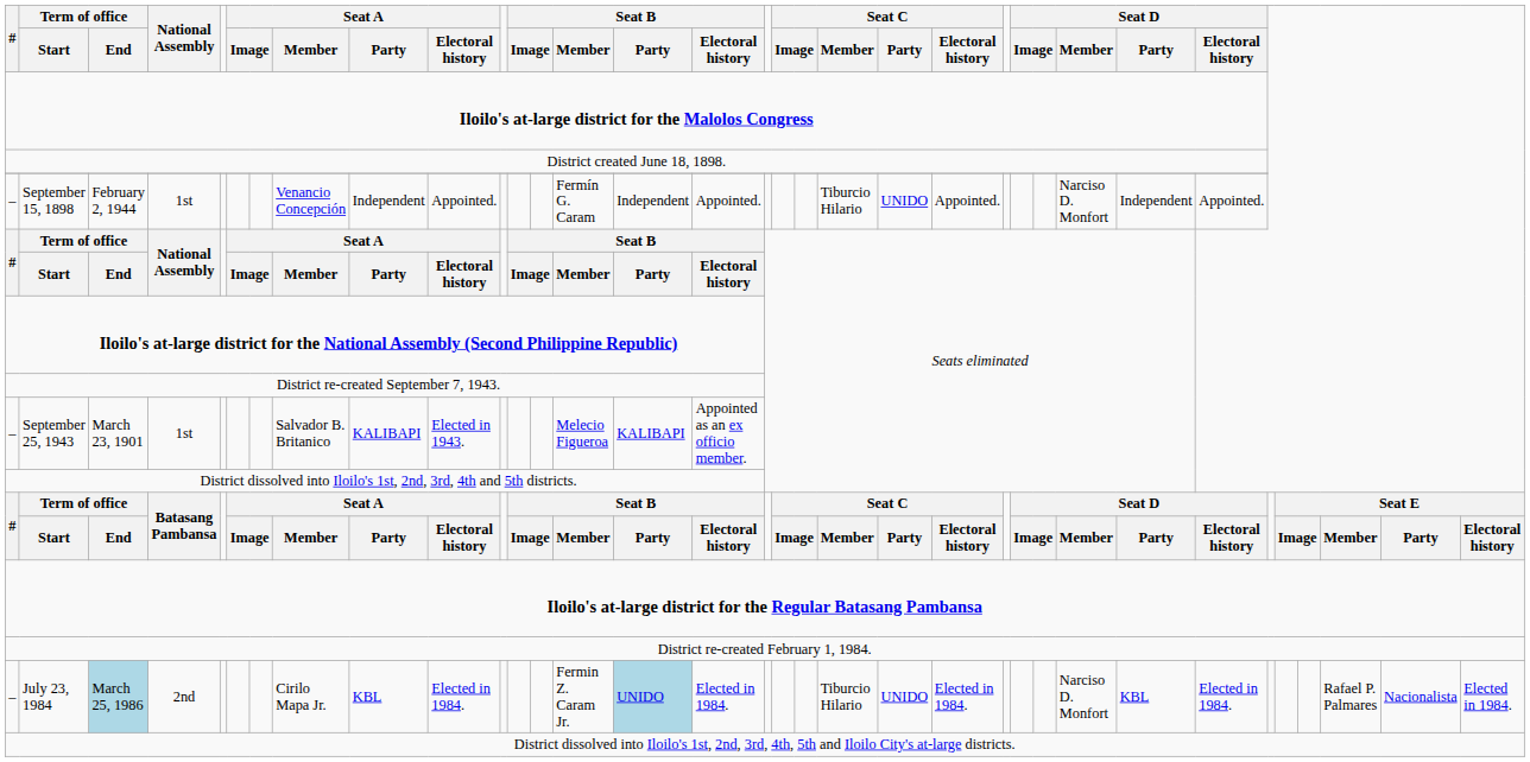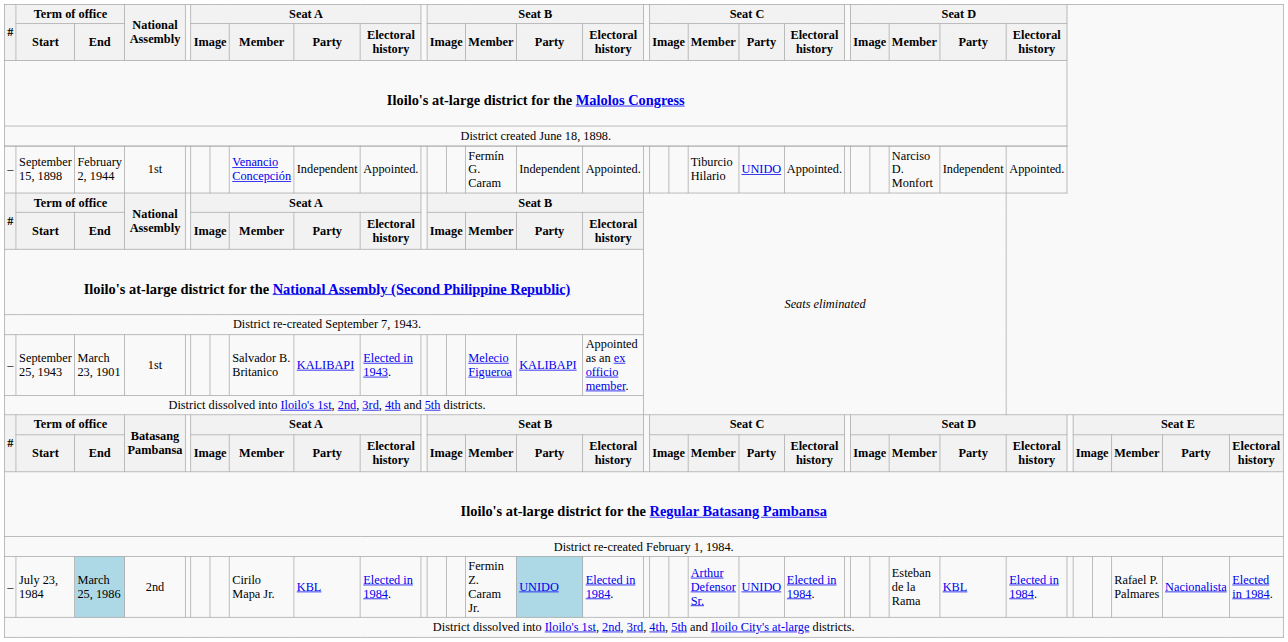July 23, 1984 | Seat C / Member: Tiburcio Hilario -> Arthur Defensor Sr.
July 23, 1984 | Seat D / Member: Narciso D. Monfort -> Esteban de la Rama
